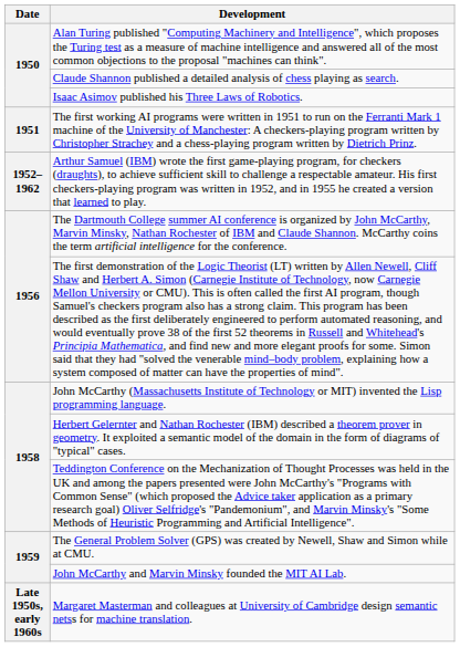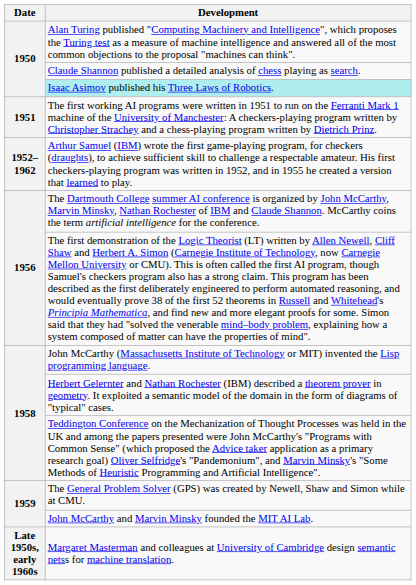Isaac Asimov published his Three Laws of Robotics. | Development: no background -> paleturquoise background
